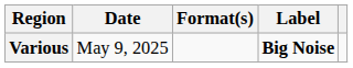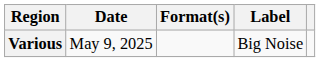Various | Label: bold -> normal
